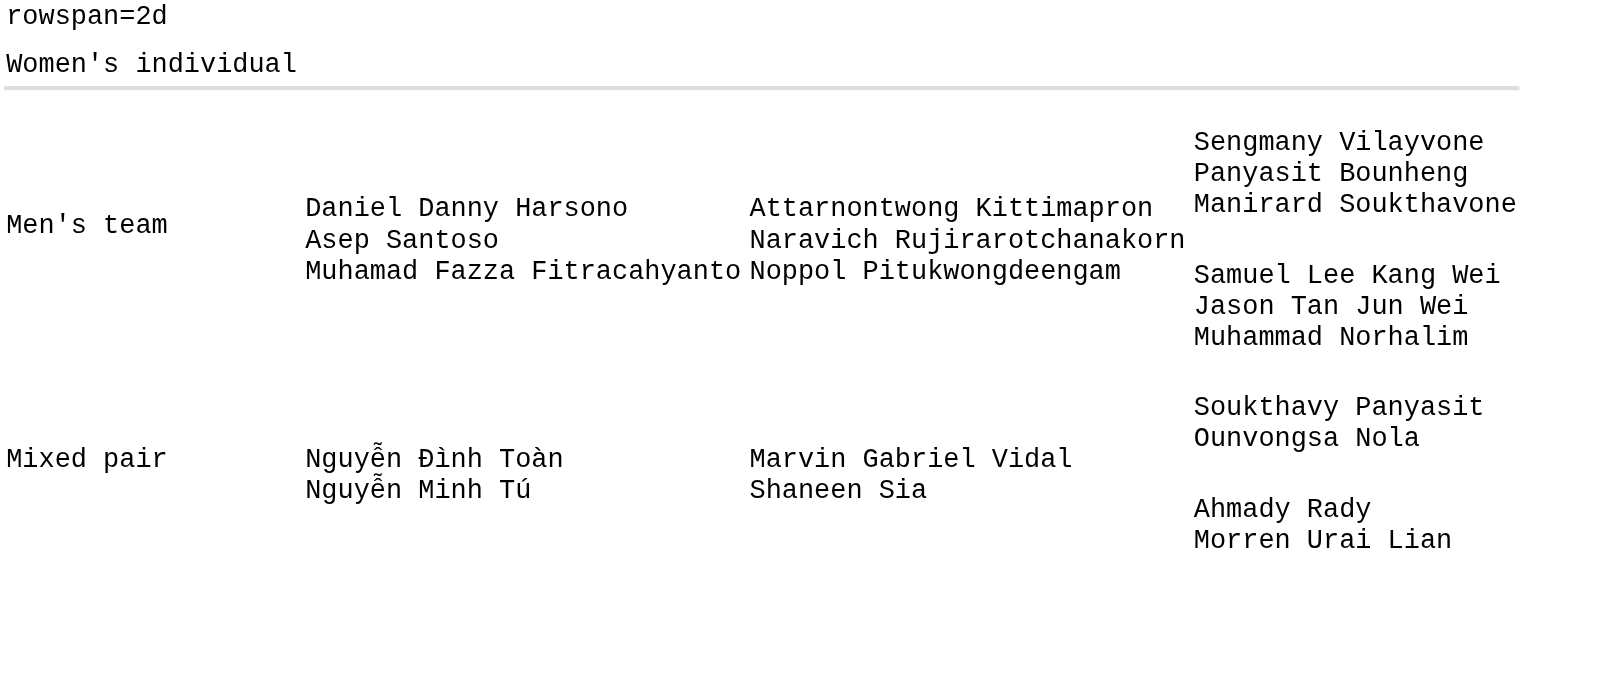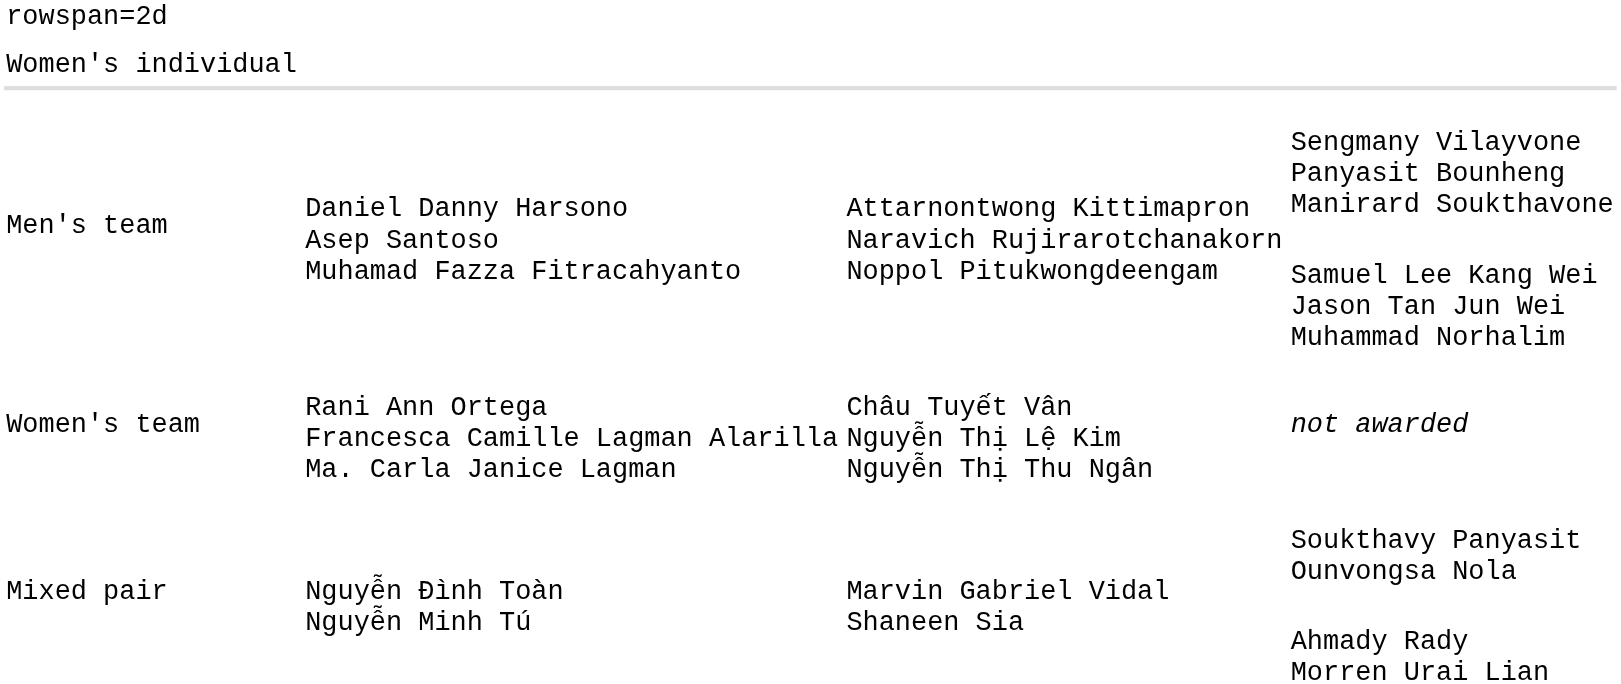+ row: Women's team | Rani Ann Ortega Francesca Camille Lagman Alarilla Ma. Carla Janice Lagman | Châu Tuyết Vân Nguyễn Thị Lệ Kim Nguyễn Thị Thu Ngân | not awarded
